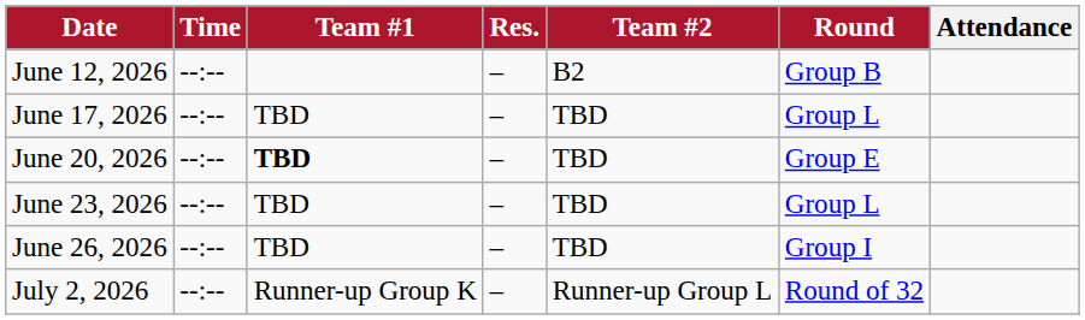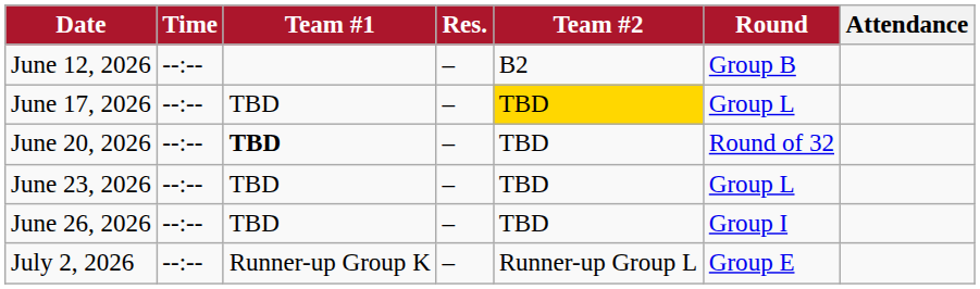June 17, 2026 | Team #2: no background -> gold background
June 20, 2026 | Round: Group E -> Round of 32
July 2, 2026 | Round: Round of 32 -> Group E
